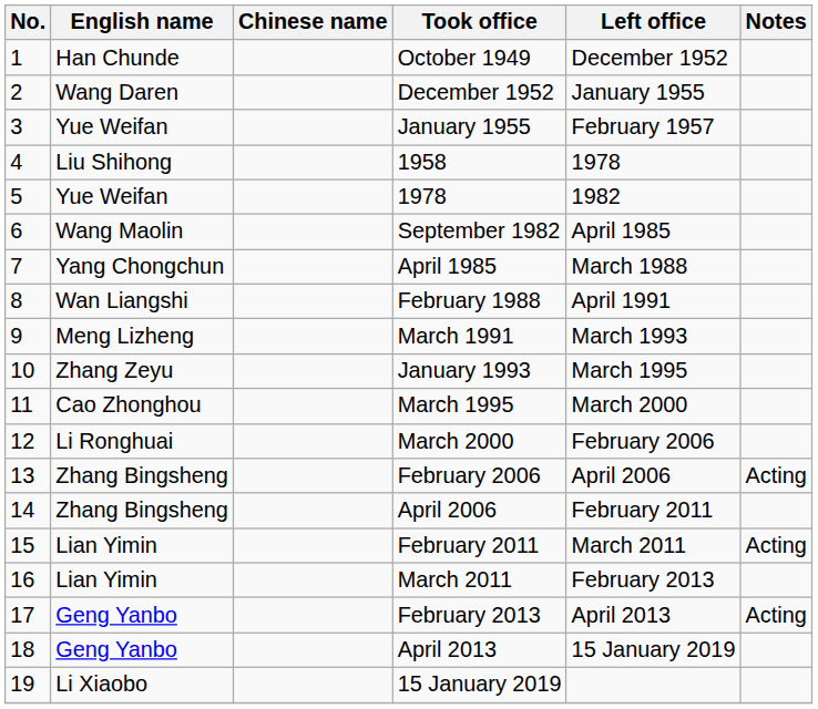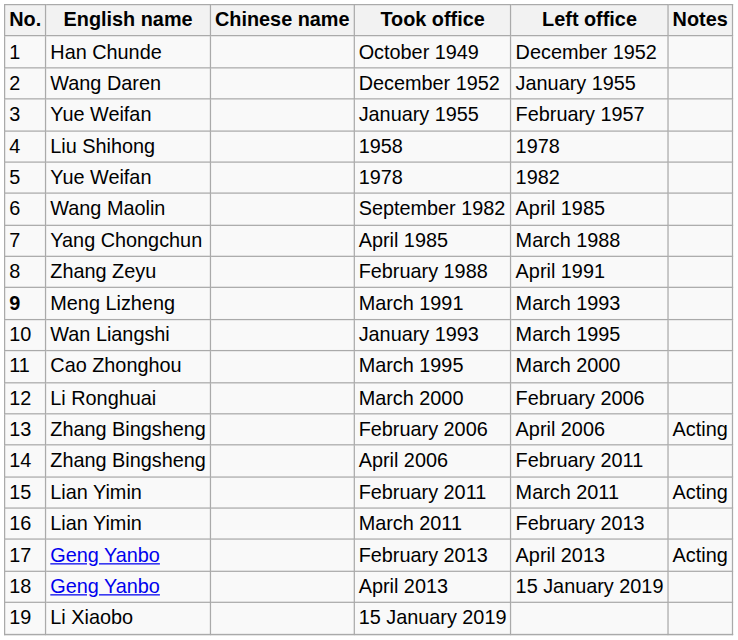February 1988 | English name: Wan Liangshi -> Zhang Zeyu
March 1991 | No.: normal -> bold
January 1993 | English name: Zhang Zeyu -> Wan Liangshi
